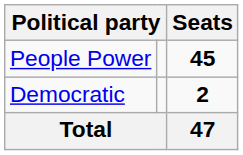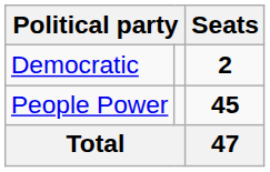rows swapped: People Power <-> Democratic
